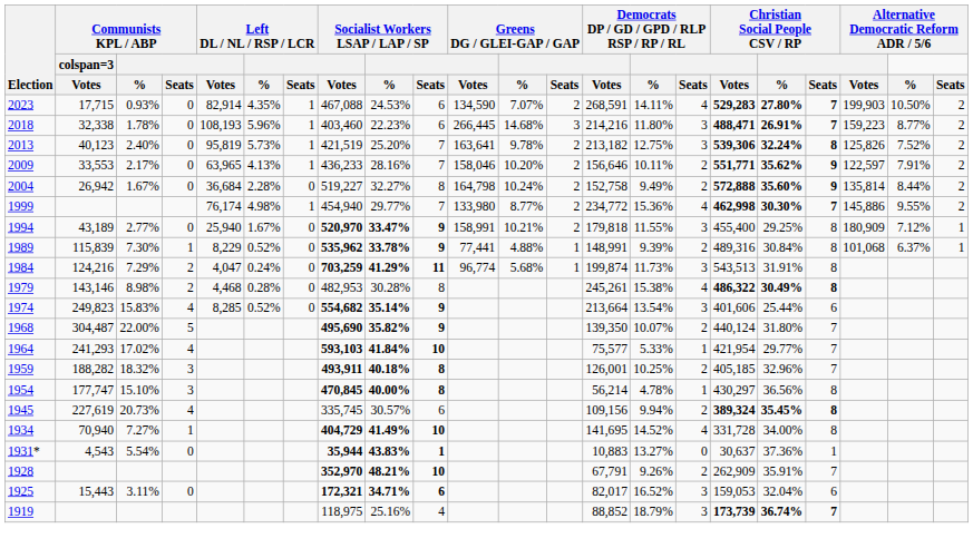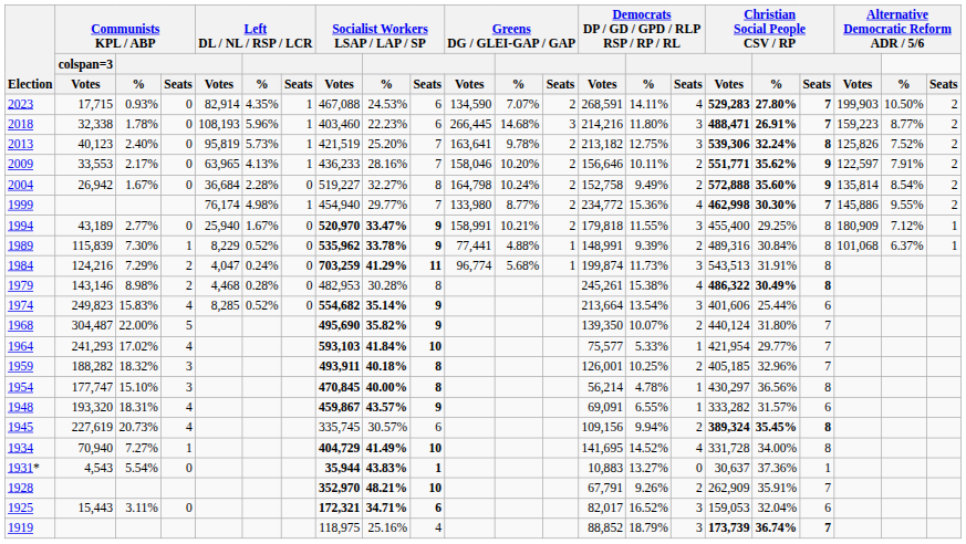2004 | Alternative Democratic Reform ADR / 5/6 / %: 8.44% -> 8.54%
+ row: 1948 | 193,320 | 18.31% | 4 | 459,867 | 43.57% | 9 | 69,091 | 6.55% | 1 | 333,282 | 31.57% | 6
